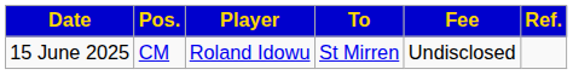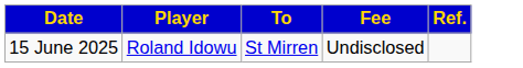- column: Pos. | CM
